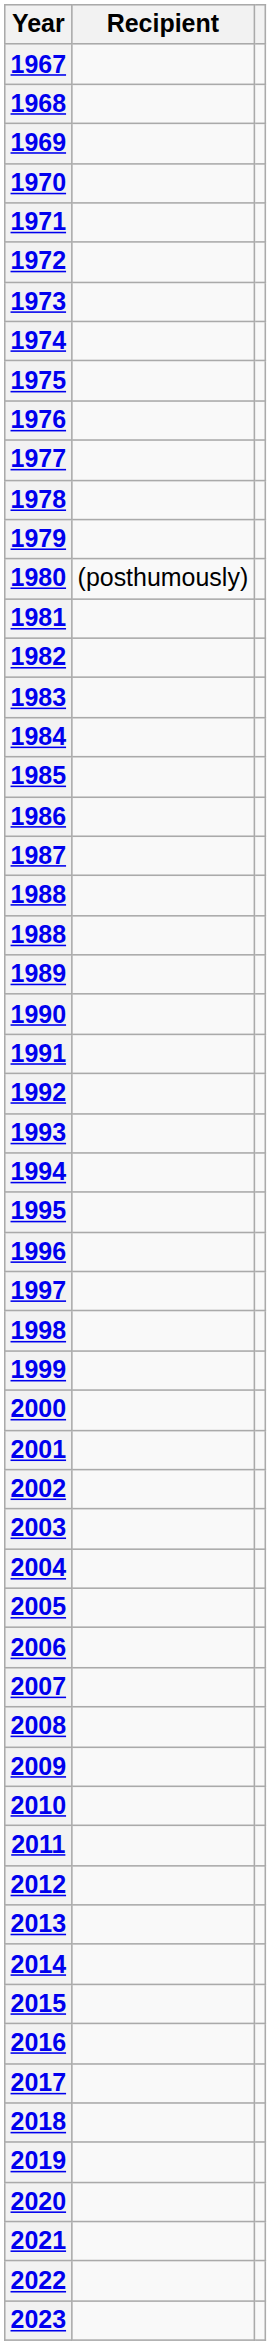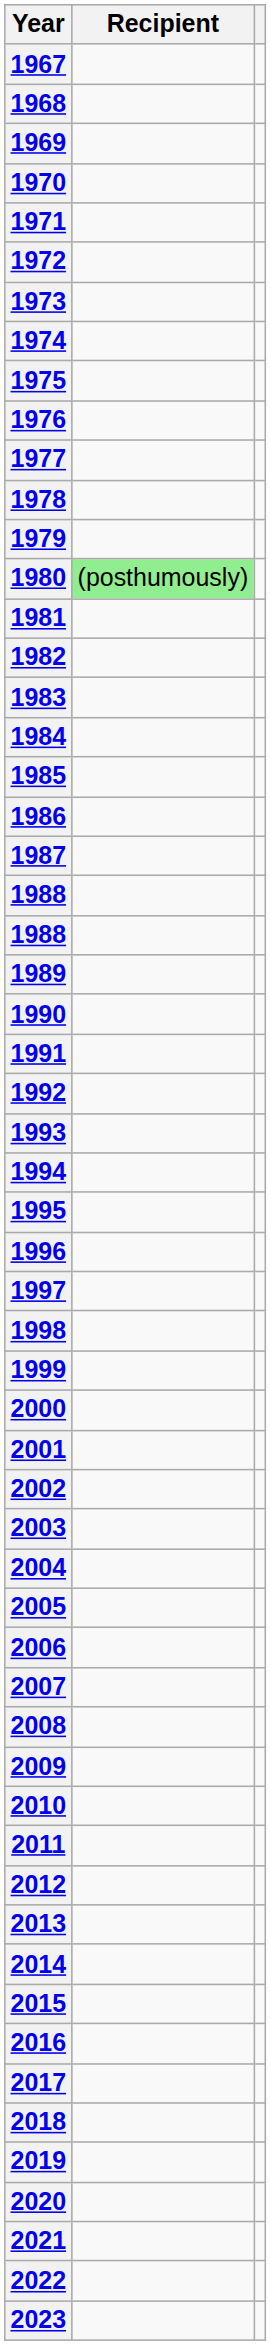1980 | Recipient: no background -> lightgreen background
